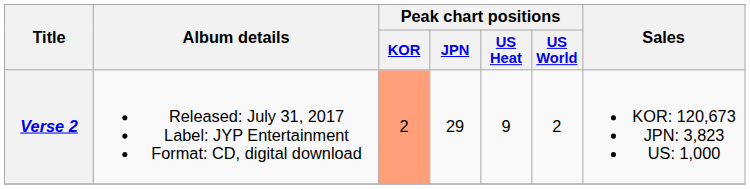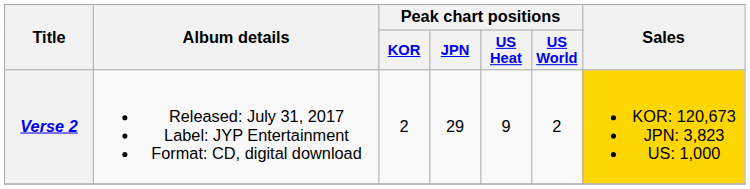Verse 2 | Peak chart positions / KOR: lightsalmon background -> no background
Verse 2 | Sales: no background -> gold background
